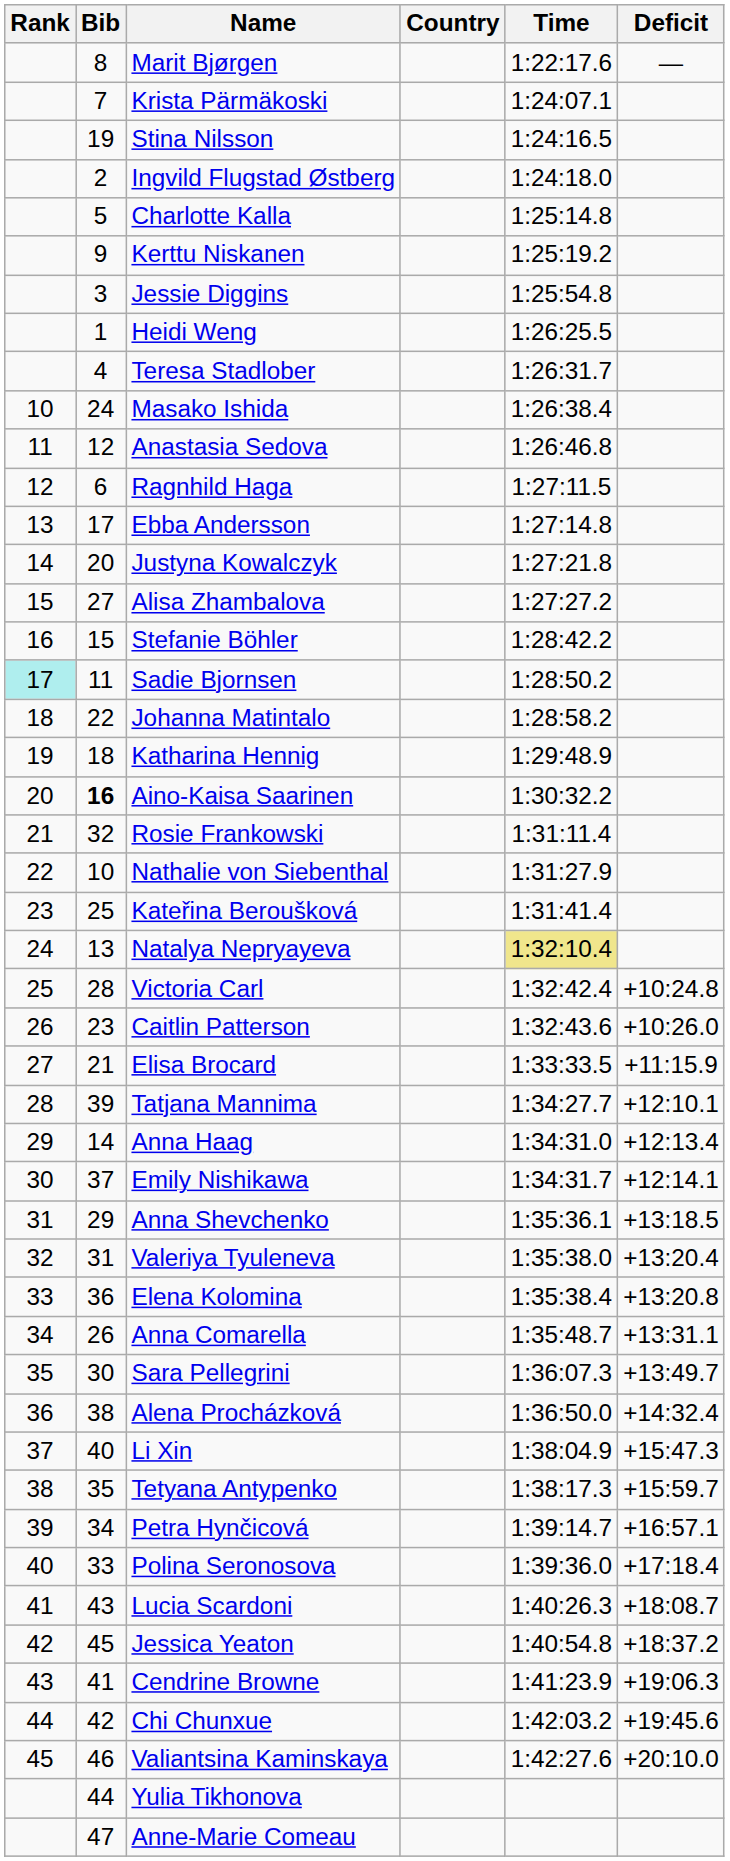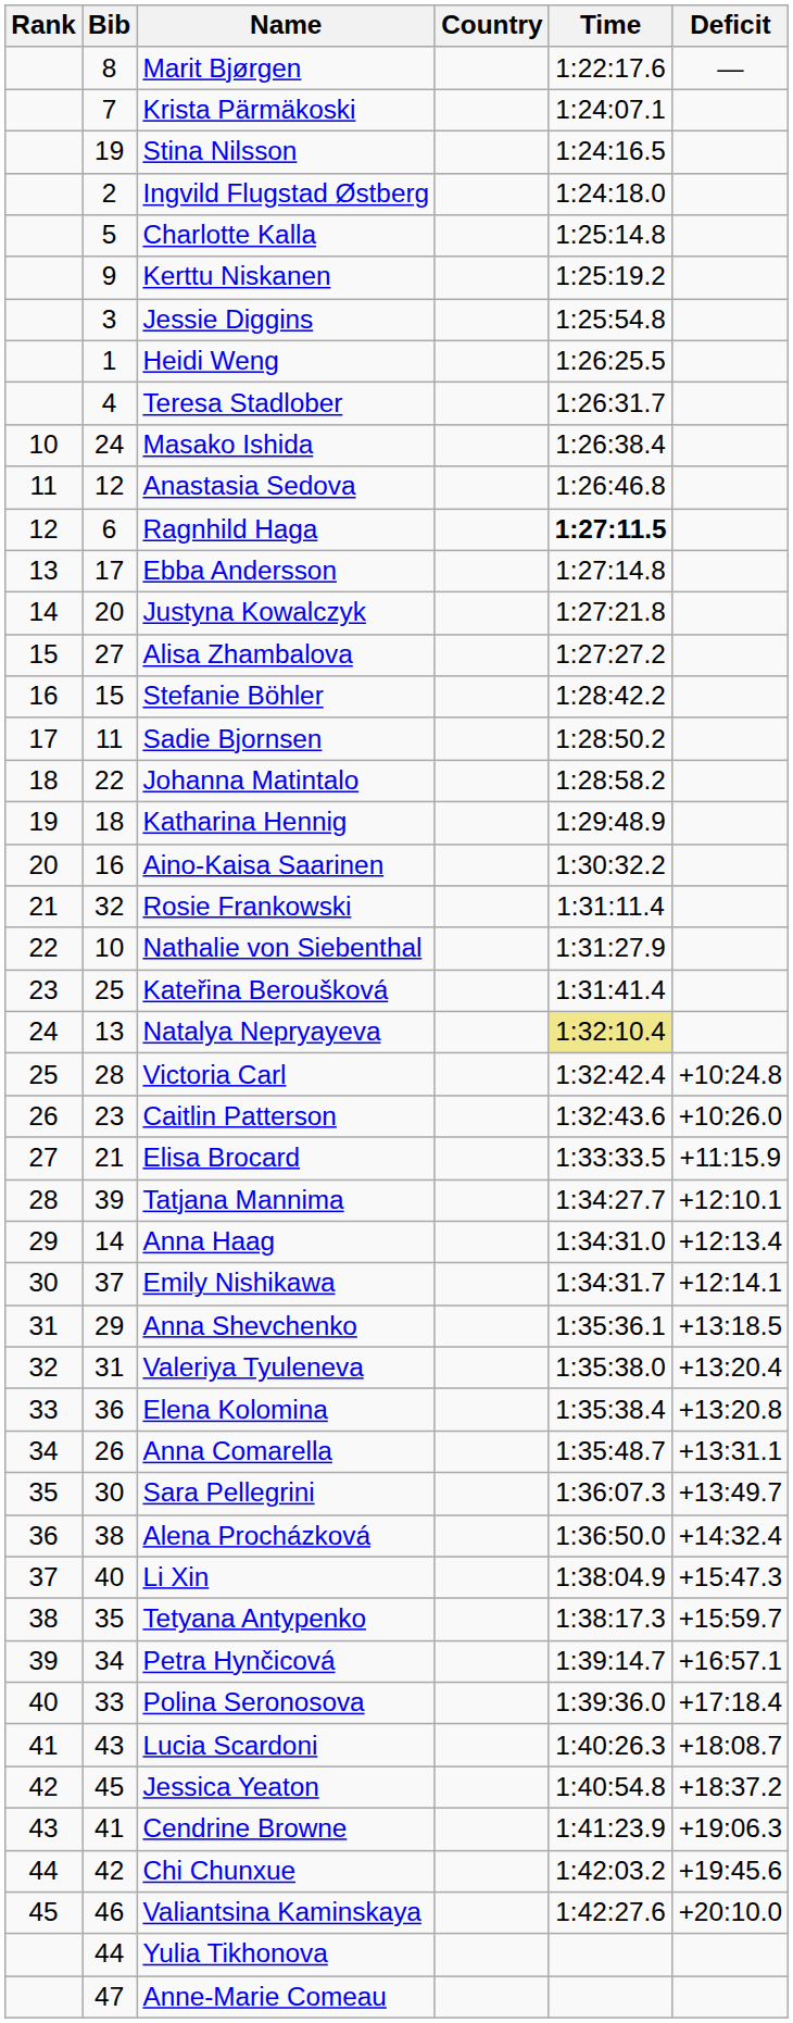Ragnhild Haga | Time: normal -> bold
Sadie Bjornsen | Rank: paleturquoise background -> no background
Aino-Kaisa Saarinen | Bib: bold -> normal
